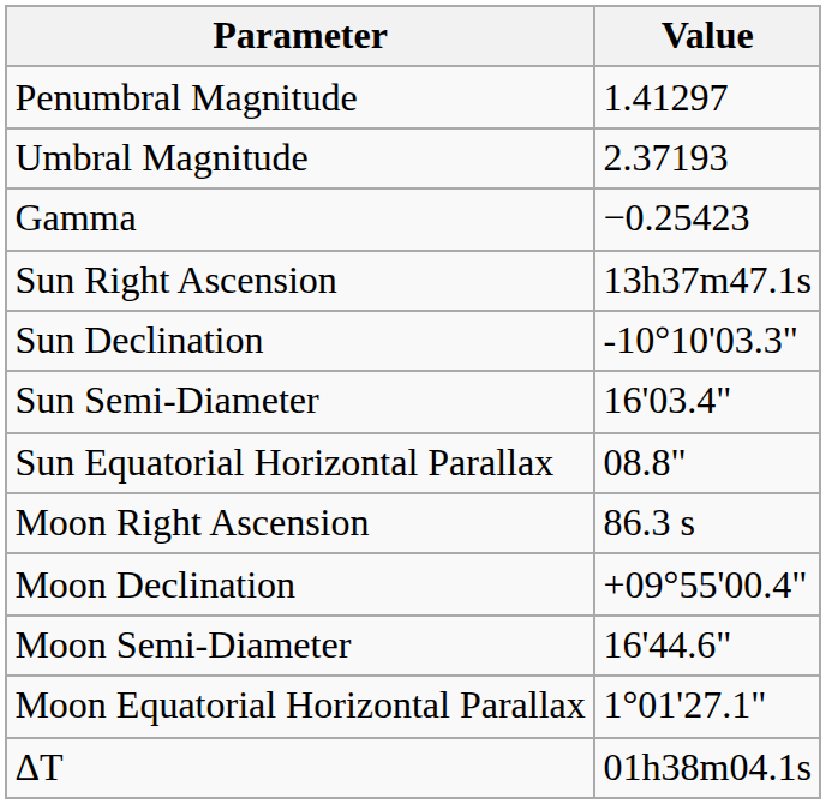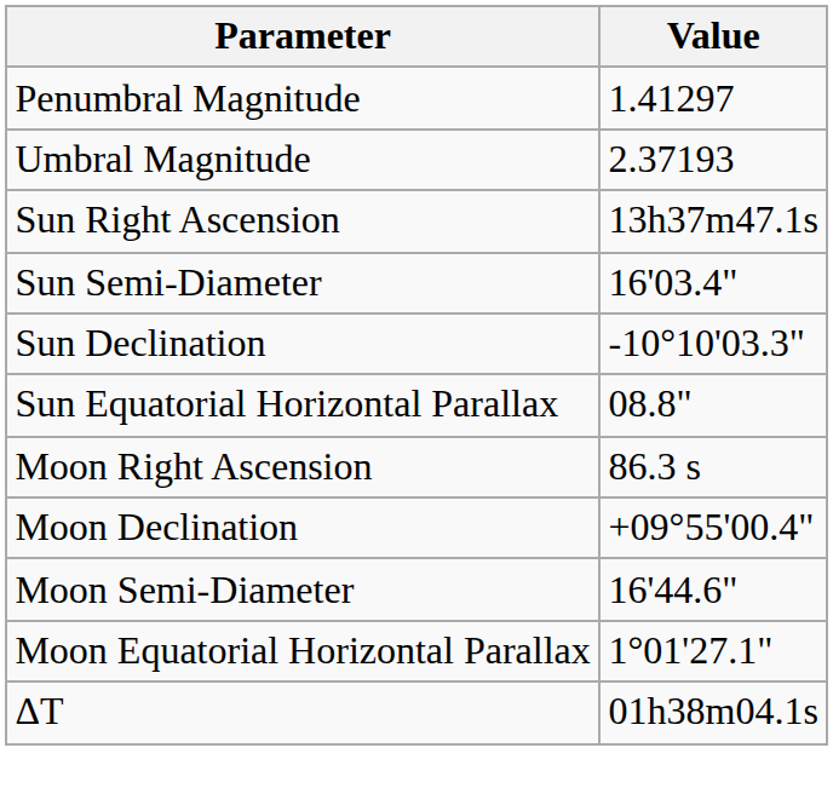- row: Gamma | −0.25423
rows swapped: Sun Declination <-> Sun Semi-Diameter
